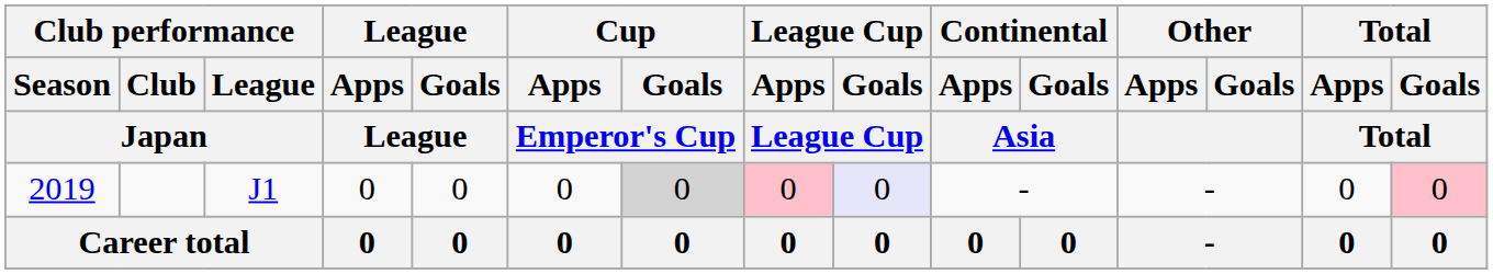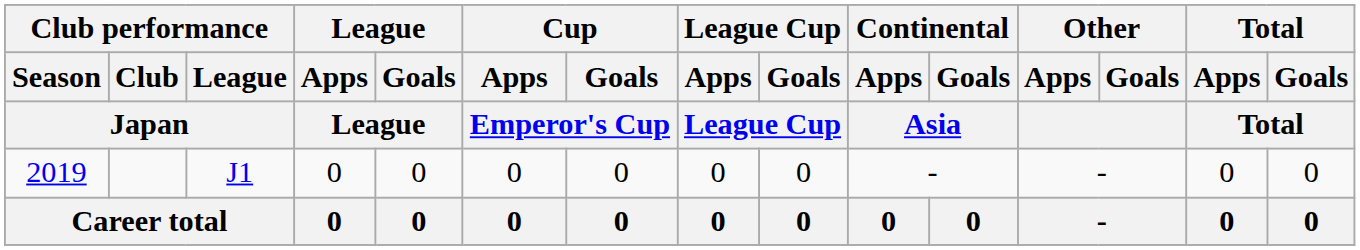2019 | Cup / Goals / Emperor's Cup: lightgrey background -> no background
2019 | League Cup / Apps / League Cup: pink background -> no background
2019 | League Cup / Goals / League Cup: lavender background -> no background
2019 | Total / Goals / Total: pink background -> no background
